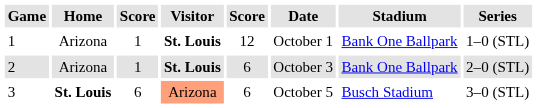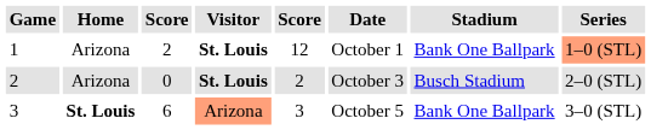row 2 | column 3: 1 -> 2
row 2 | Series: no background -> lightsalmon background
row 3 | column 3: 1 -> 0
row 3 | column 5: 6 -> 2
row 3 | Stadium: Bank One Ballpark -> Busch Stadium
row 4 | column 5: 6 -> 3
row 4 | Stadium: Busch Stadium -> Bank One Ballpark
